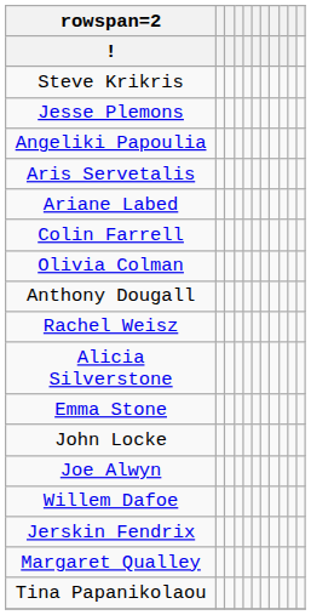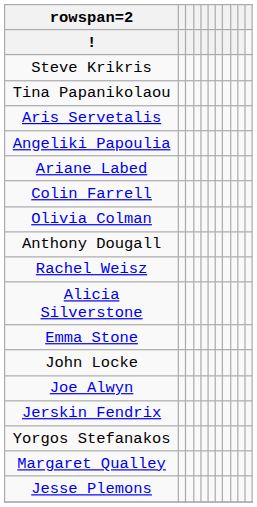rows swapped: Tina Papanikolaou <-> Jesse Plemons
rows swapped: Aris Servetalis <-> Angeliki Papoulia
- row: Willem Dafoe
+ row: Yorgos Stefanakos
